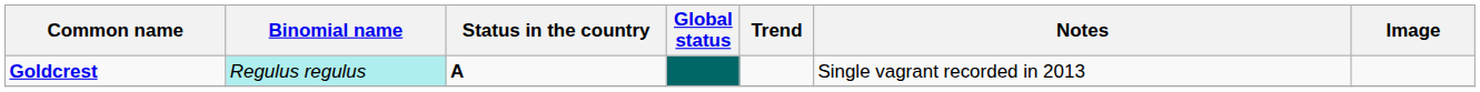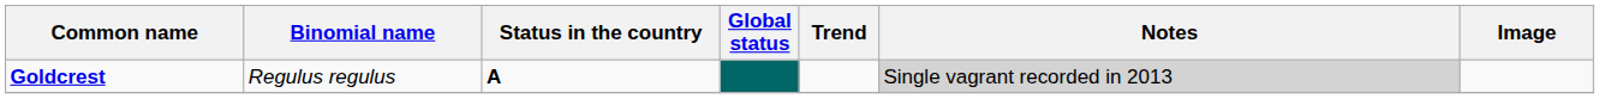Goldcrest | Binomial name: paleturquoise background -> no background
Goldcrest | Notes: no background -> lightgrey background
